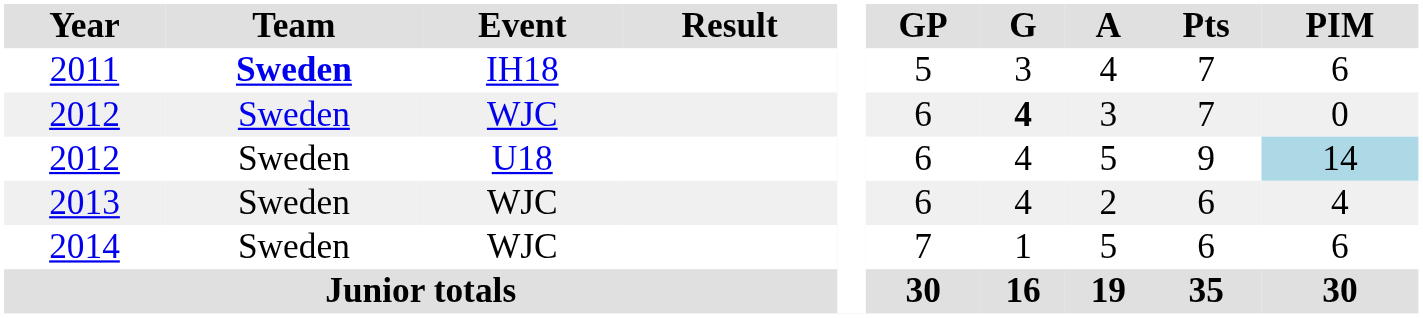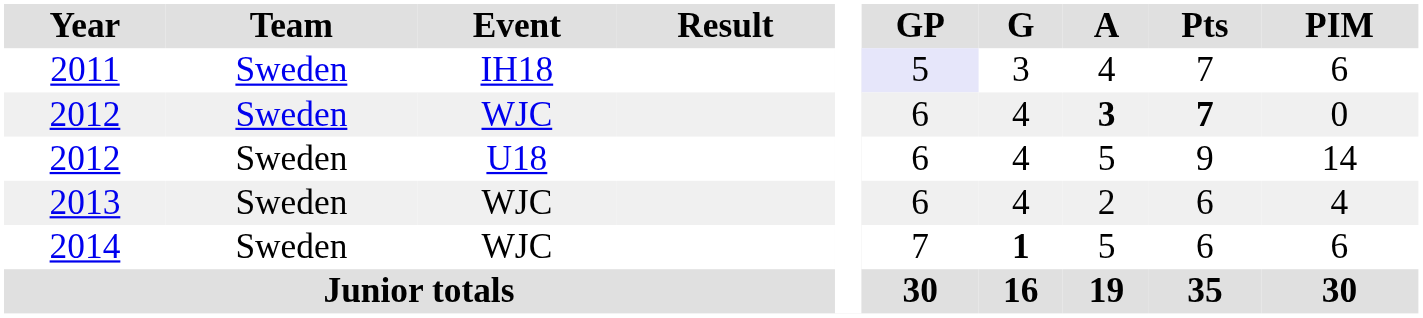2011 | Team: bold -> normal
2011 | GP: no background -> lavender background
2012 / WJC | G: bold -> normal
2012 / WJC | A: normal -> bold
2012 / WJC | Pts: normal -> bold
2012 / U18 | PIM: lightblue background -> no background
2014 | G: normal -> bold
